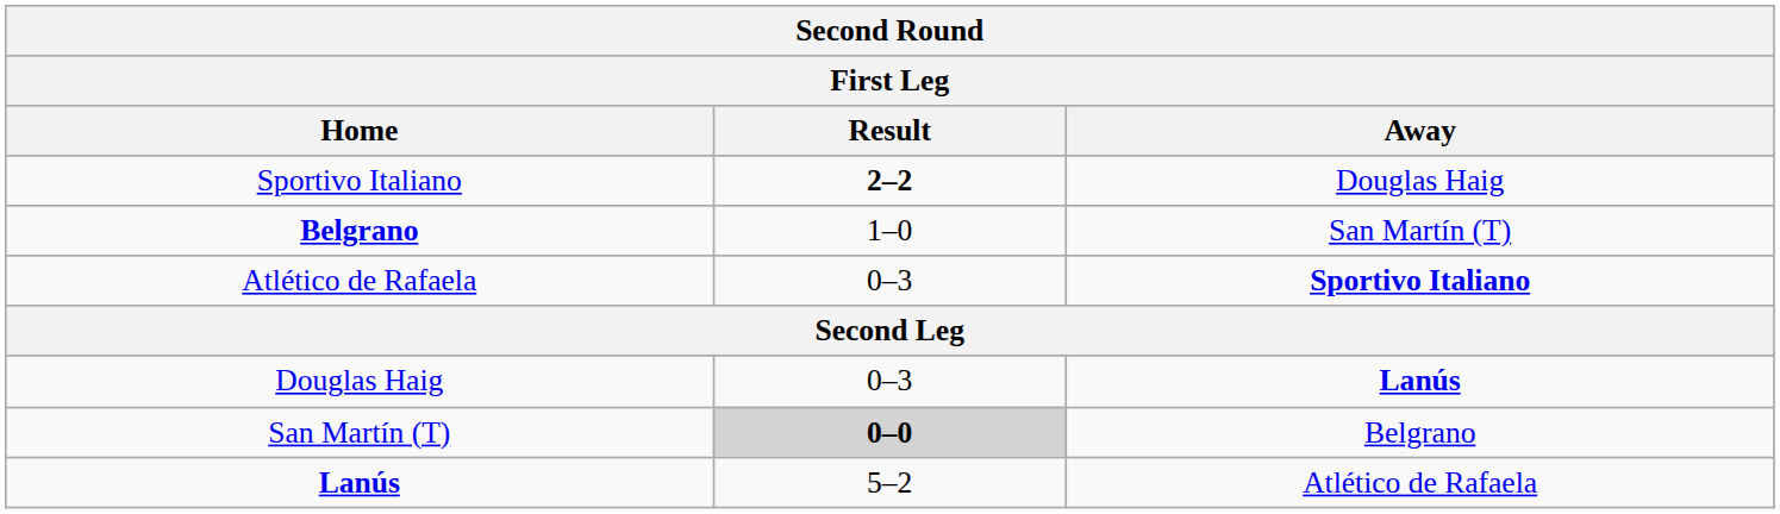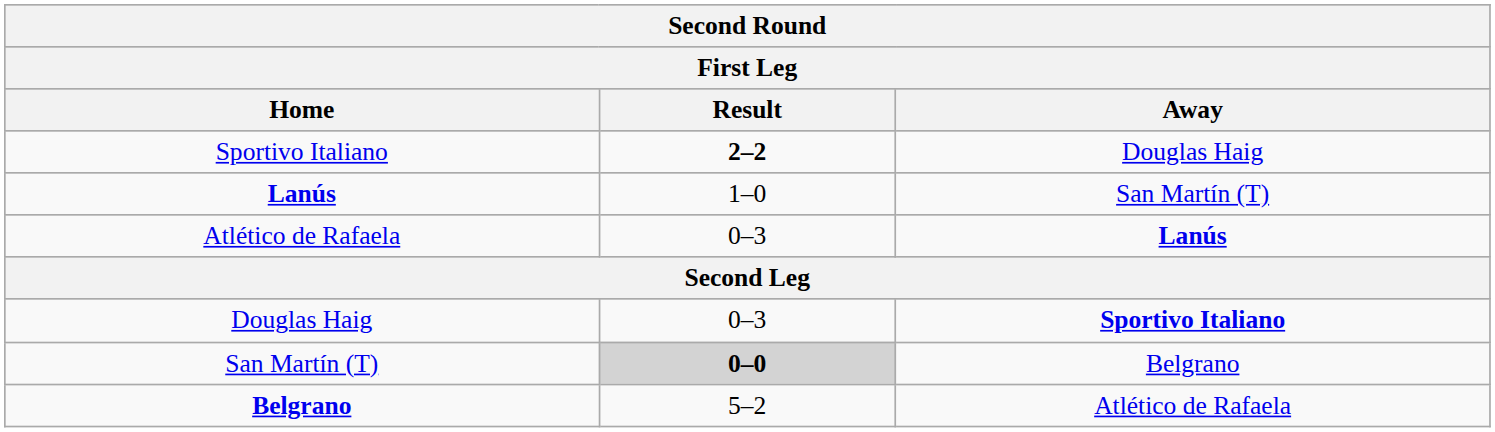row 5 | Home: Belgrano -> Lanús
row 6 | Away: Sportivo Italiano -> Lanús
row 8 | Away: Lanús -> Sportivo Italiano
row 10 | Home: Lanús -> Belgrano
